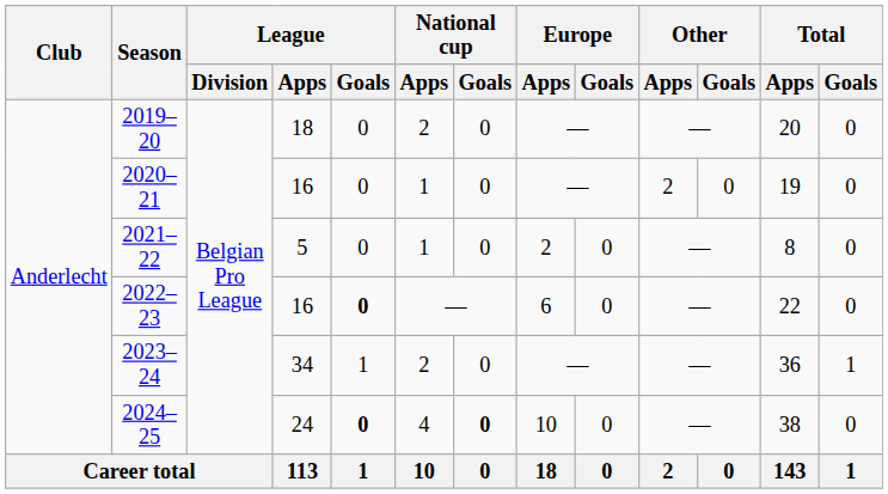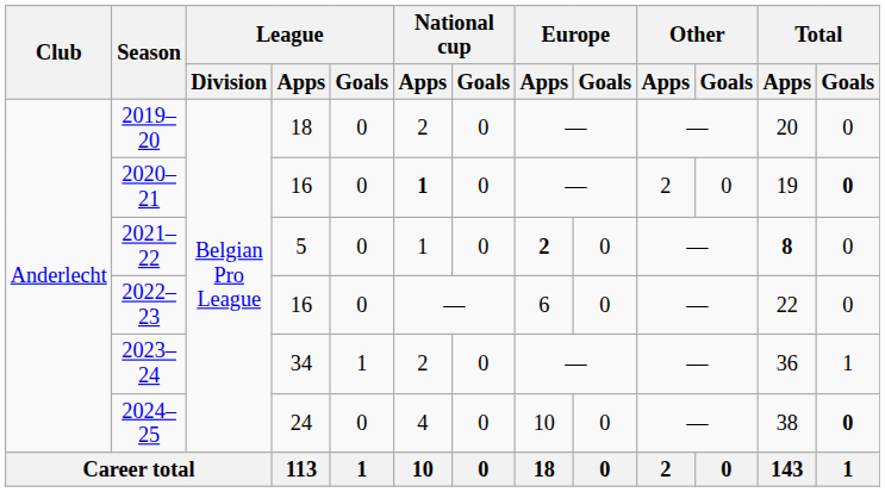2020–21 | National cup / Apps: normal -> bold
2020–21 | Total / Goals: normal -> bold
2021–22 | Europe / Apps: normal -> bold
2021–22 | Total / Apps: normal -> bold
2022–23 | League / Goals: bold -> normal
2024–25 | League / Goals: bold -> normal
2024–25 | National cup / Goals: bold -> normal
2024–25 | Total / Goals: normal -> bold
